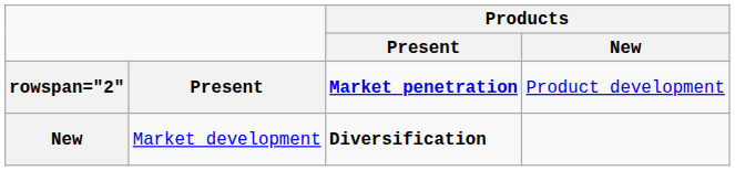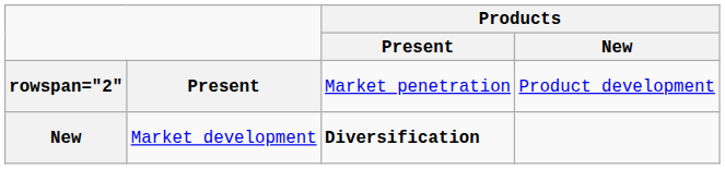rowspan="2" | Products / Present: bold -> normal
